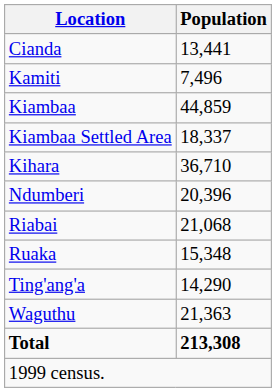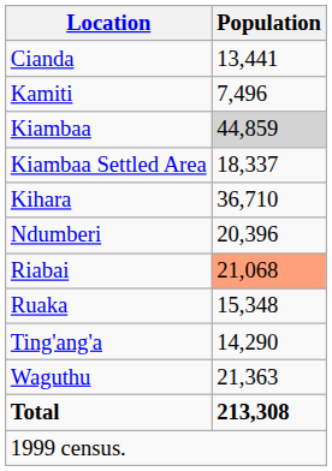Kiambaa | Population: no background -> lightgrey background
Riabai | Population: no background -> lightsalmon background
